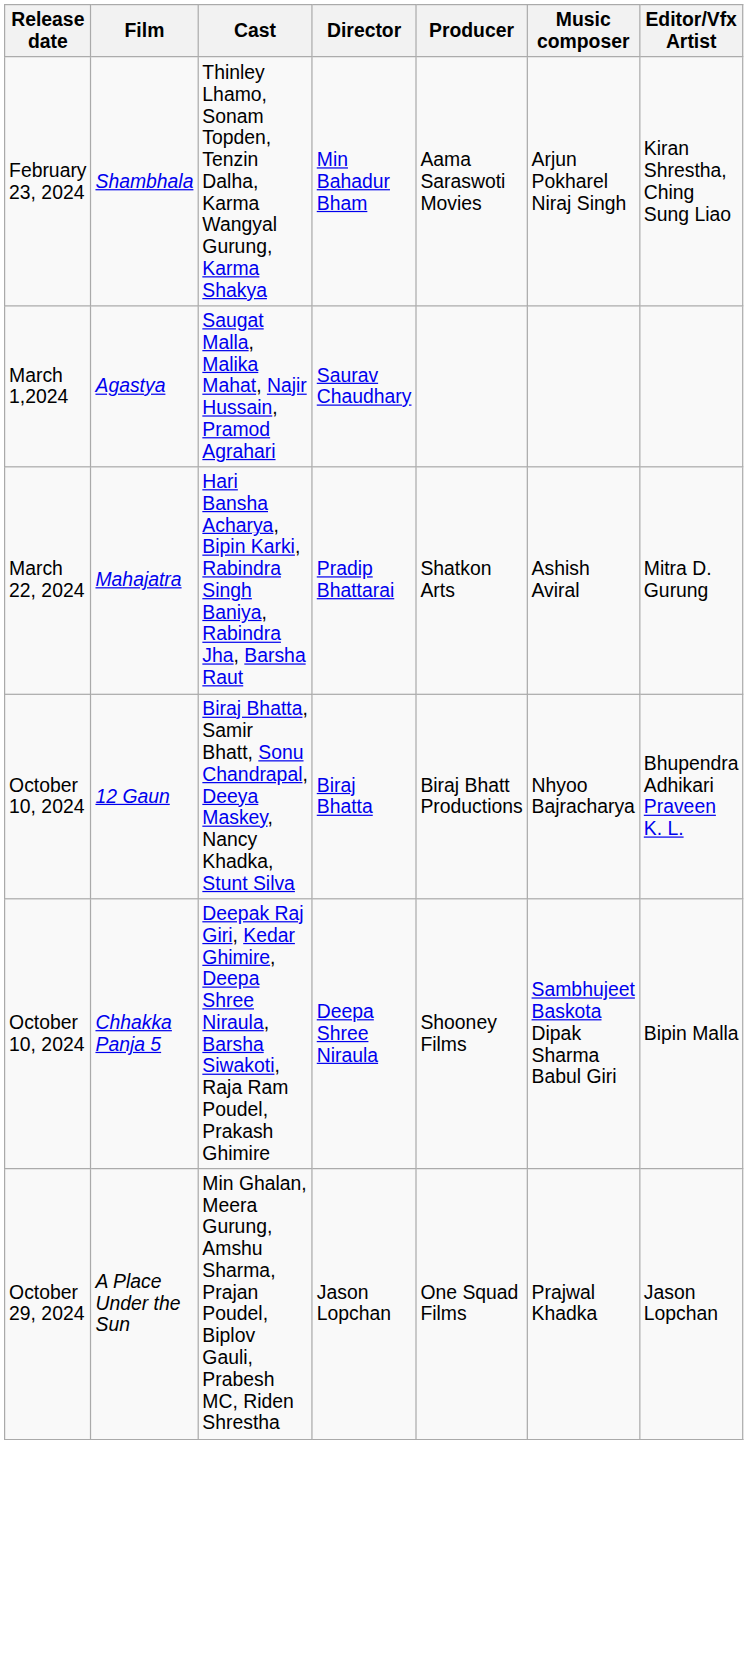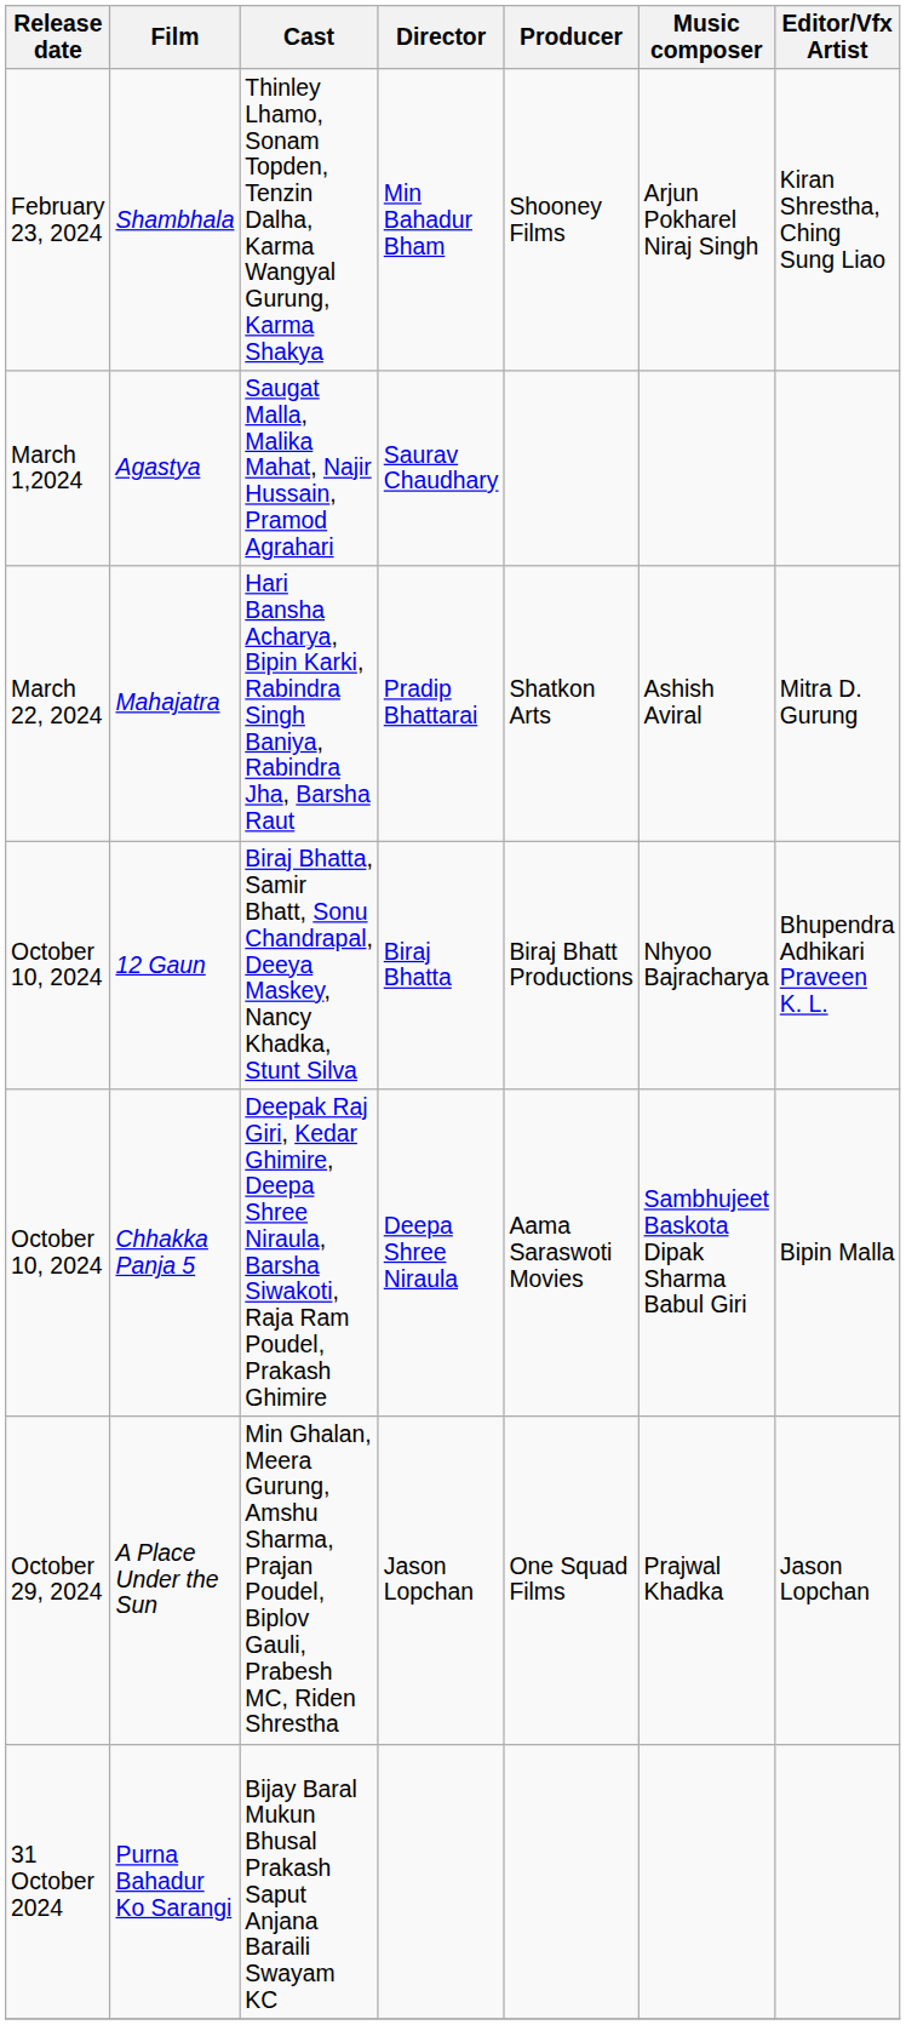Shambhala | Producer: Aama Saraswoti Movies -> Shooney Films
Chhakka Panja 5 | Producer: Shooney Films -> Aama Saraswoti Movies
+ row: 31 October 2024 | Purna Bahadur Ko Sarangi | Bijay Baral Mukun Bhusal Prakash Saput Anjana Baraili Swayam KC
